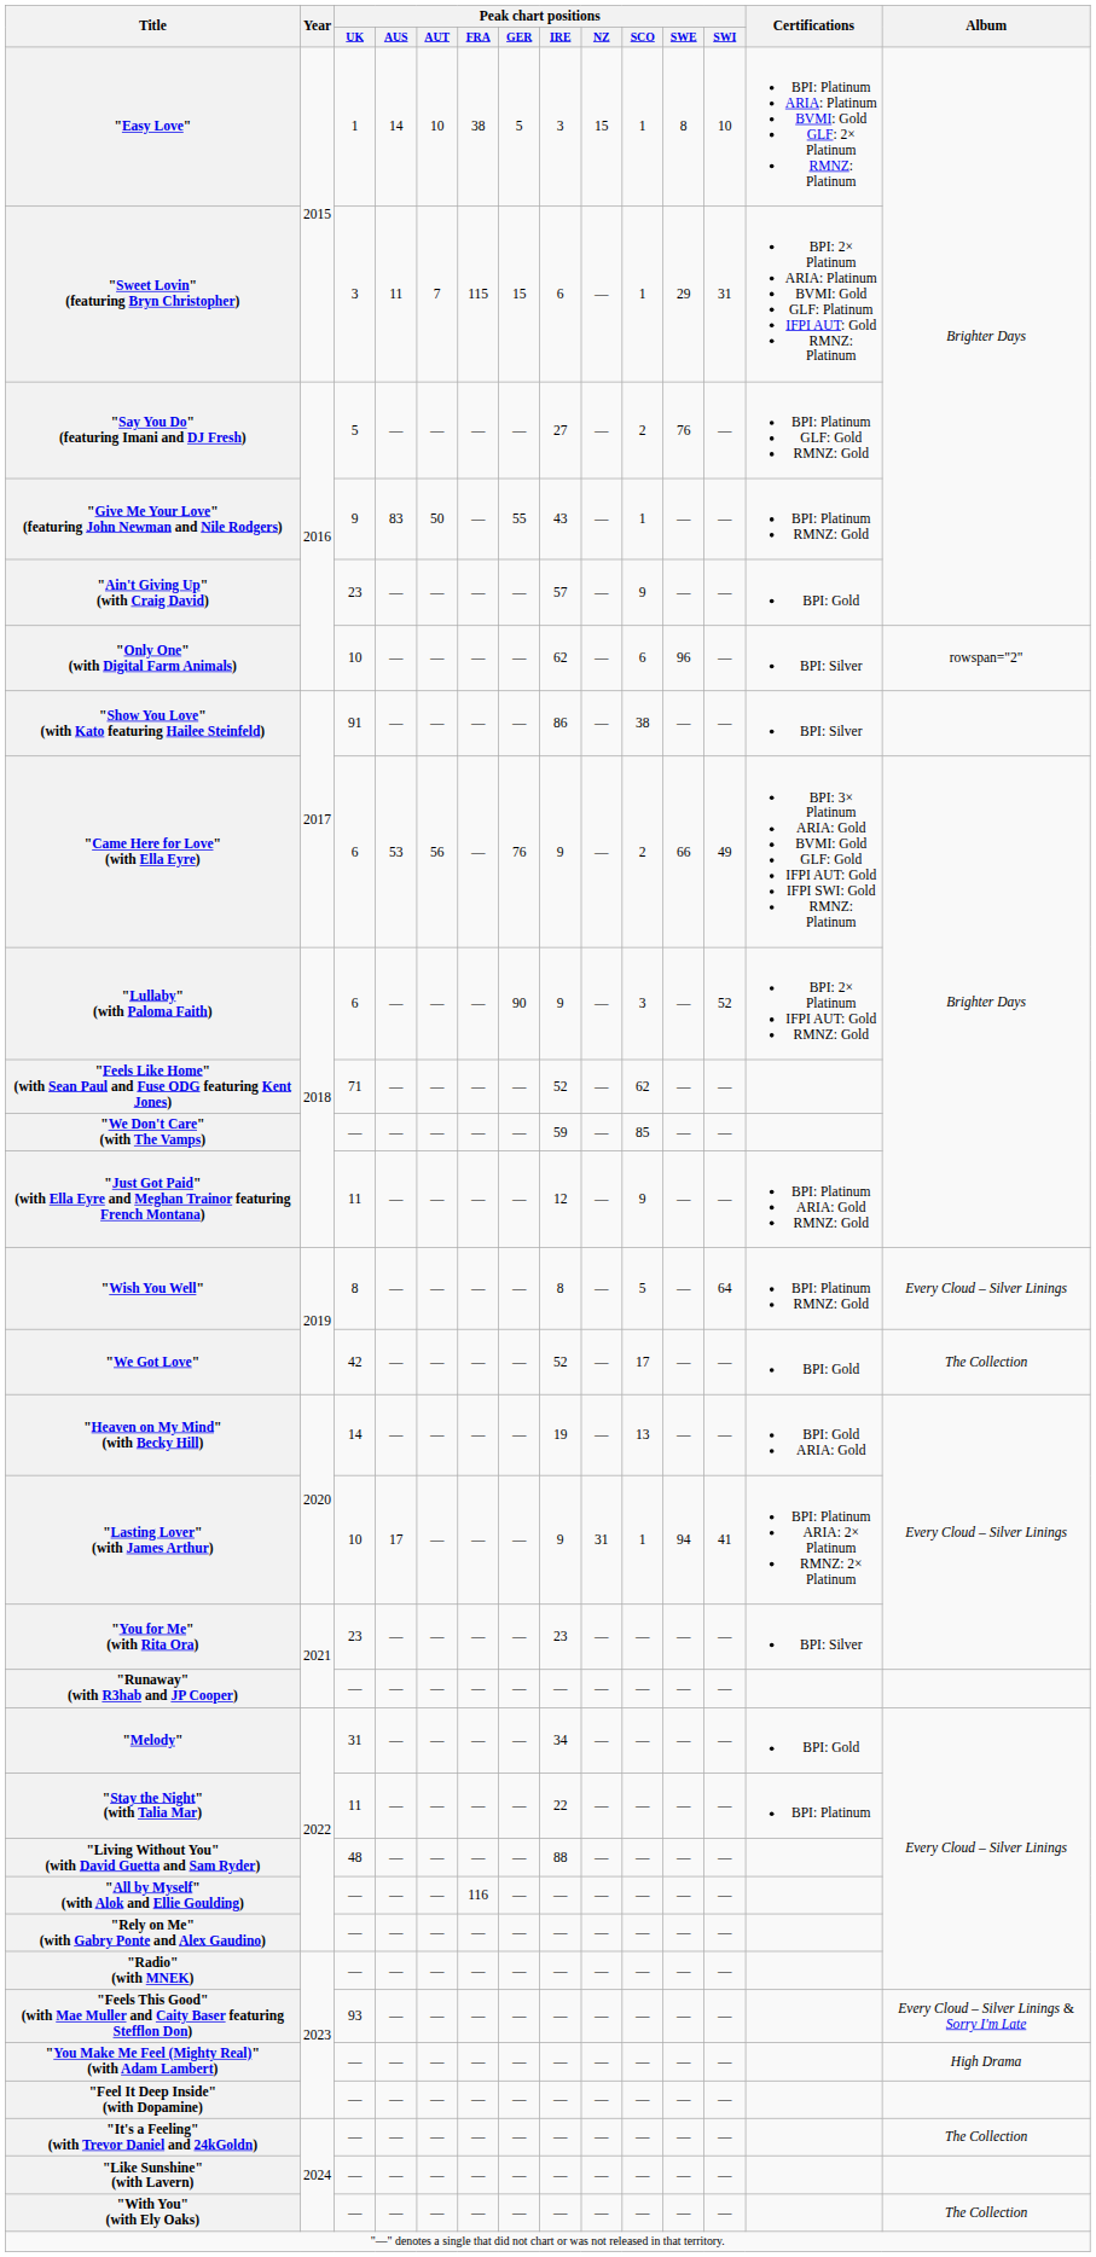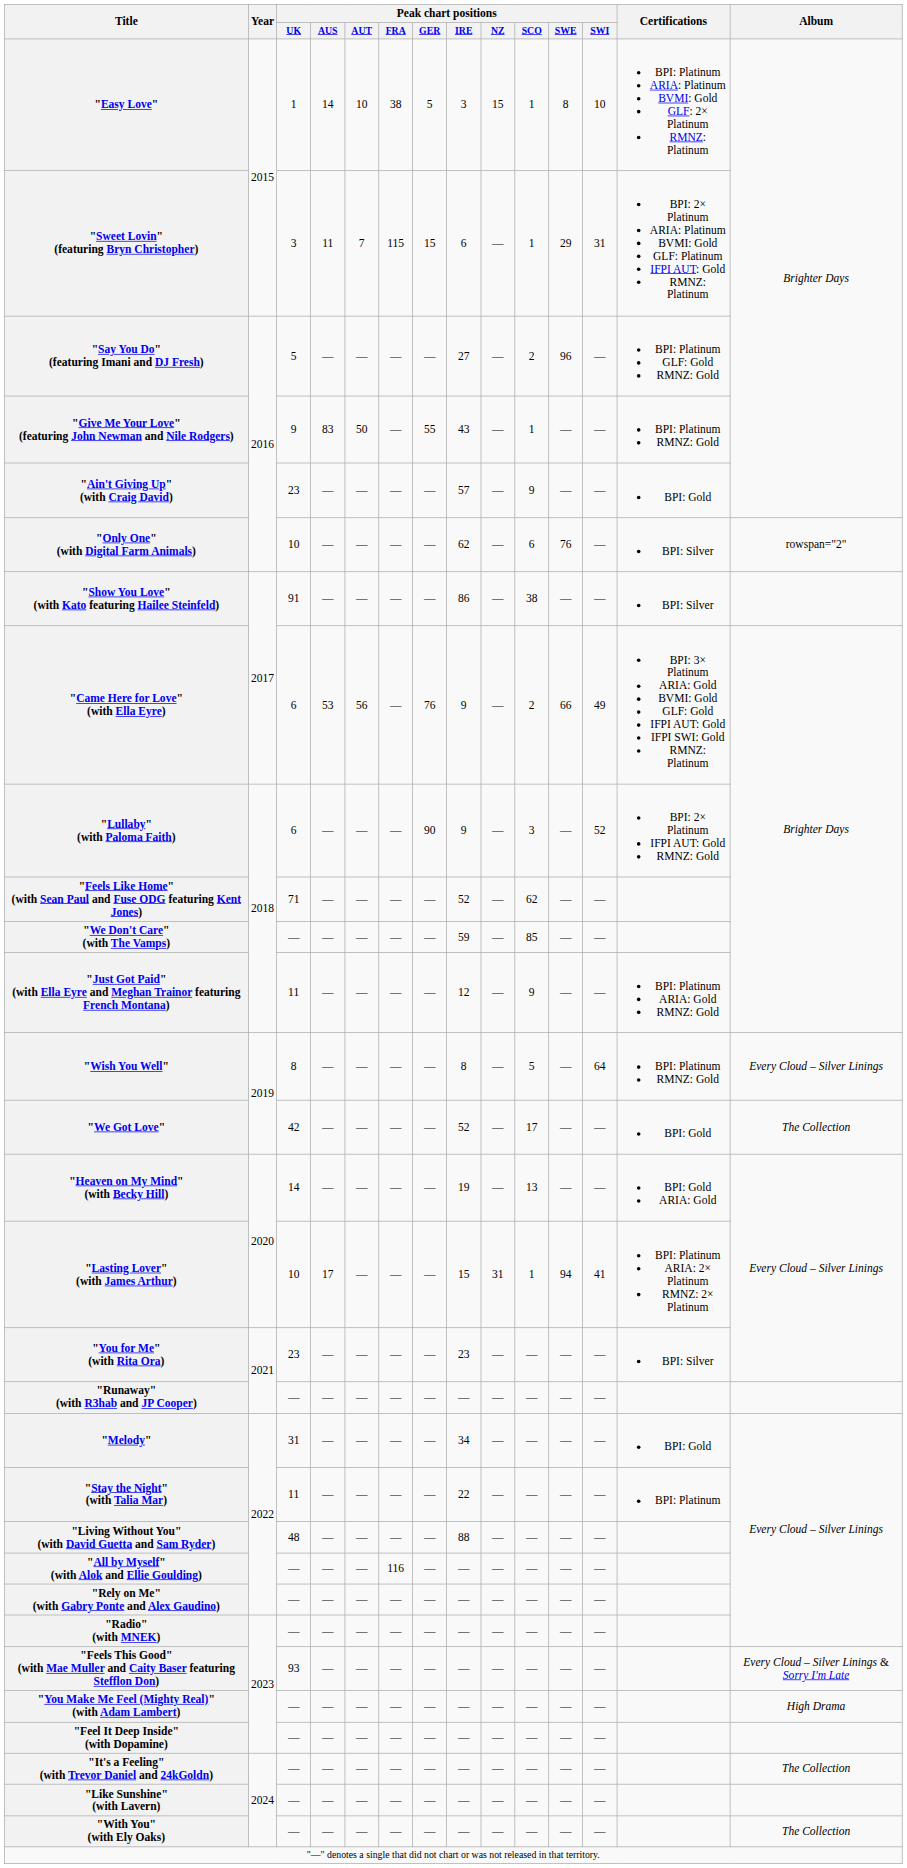"Say You Do" (featuring Imani and DJ Fresh) | Peak chart positions / SWE: 76 -> 96
"Only One" (with Digital Farm Animals) | Peak chart positions / SWE: 96 -> 76
"Lasting Lover" (with James Arthur) | Peak chart positions / IRE: 9 -> 15
